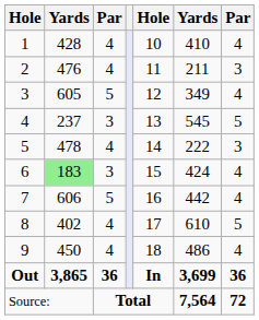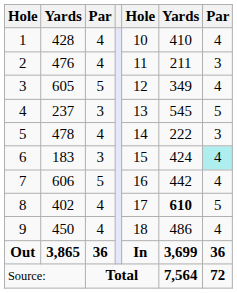6 | column 2: lightgreen background -> no background
6 | column 7: no background -> paleturquoise background
8 | column 6: normal -> bold
